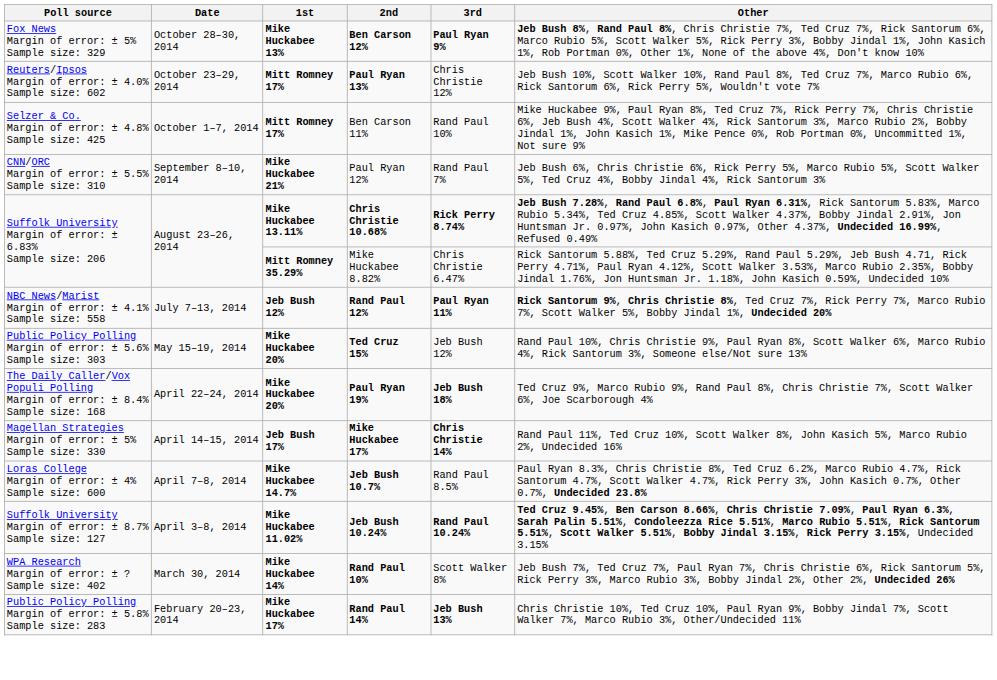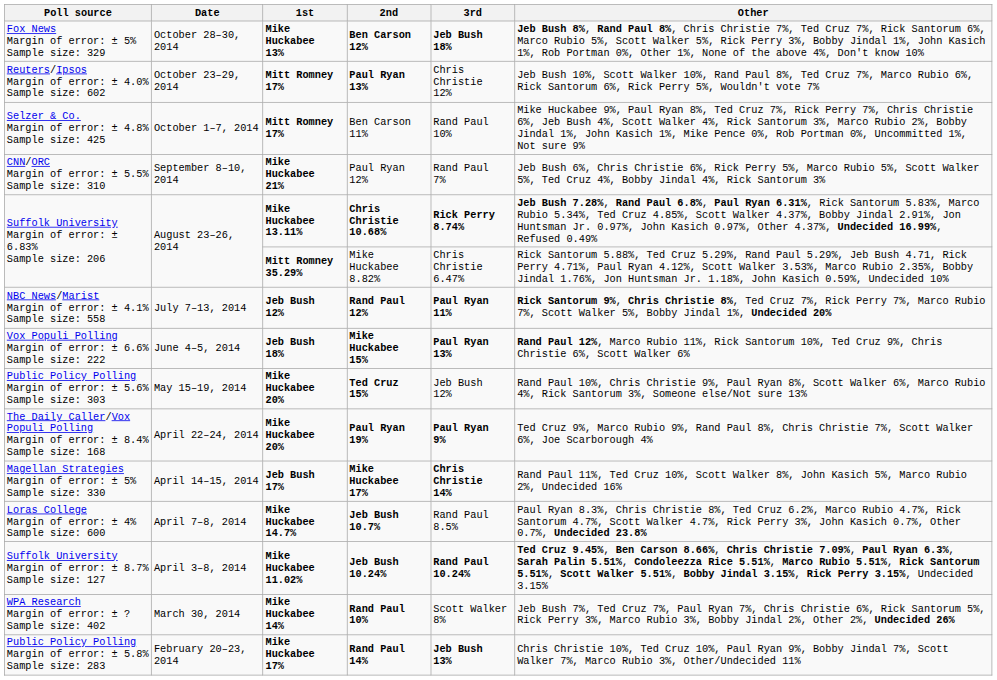Ben Carson 12% | 3rd: Paul Ryan 9% -> Jeb Bush 18%
+ row: Vox Populi Polling Margin of error: ± 6.6% Sample size: 222 | June 4–5, 2014 | Jeb Bush 18% | Mike Huckabee 15% | Paul Ryan 13% | Rand Paul 12%, Marco Rubio 11%, Rick Santorum 10%, Ted Cruz 9%, Chris Christie 6%, Scott Walker 6%
Paul Ryan 19% | 3rd: Jeb Bush 18% -> Paul Ryan 9%
